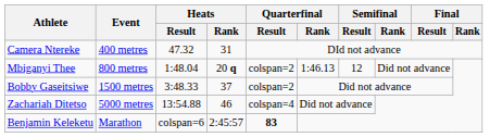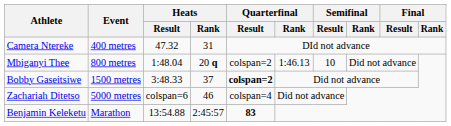Mbiganyi Thee | Semifinal / Result: 12 -> 10
Bobby Gaseitsiwe | Quarterfinal / Result: normal -> bold
Zachariah Ditetso | Heats / Result: 13:54.88 -> colspan=6
Benjamin Keleketu | Heats / Result: colspan=6 -> 13:54.88
